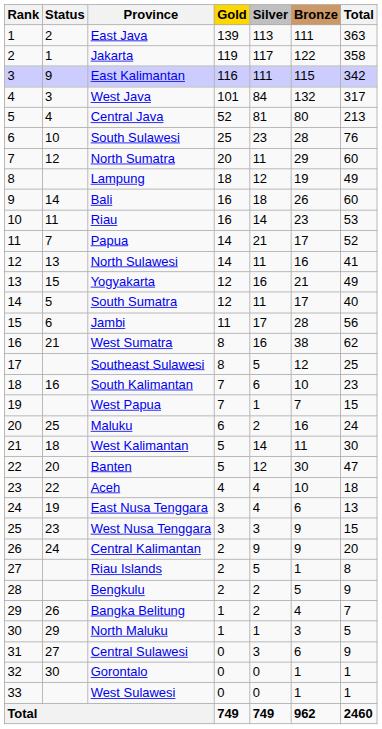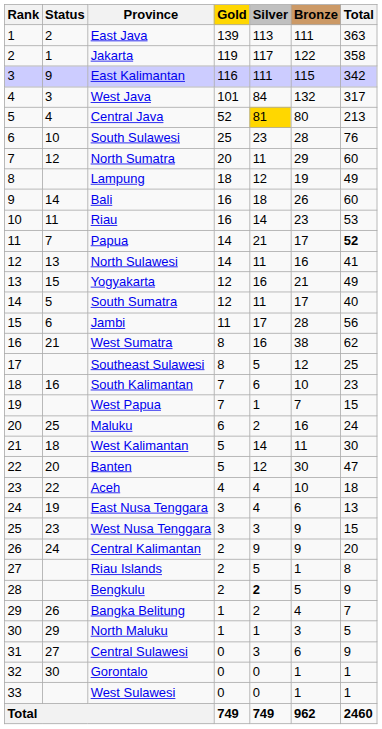Central Java | Silver: no background -> gold background
Papua | Total: normal -> bold
Bengkulu | Silver: normal -> bold
